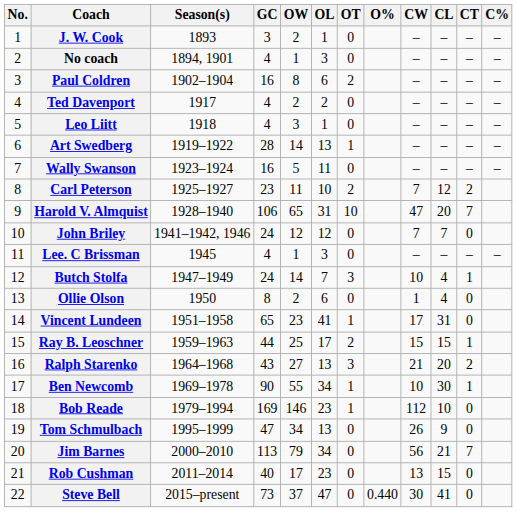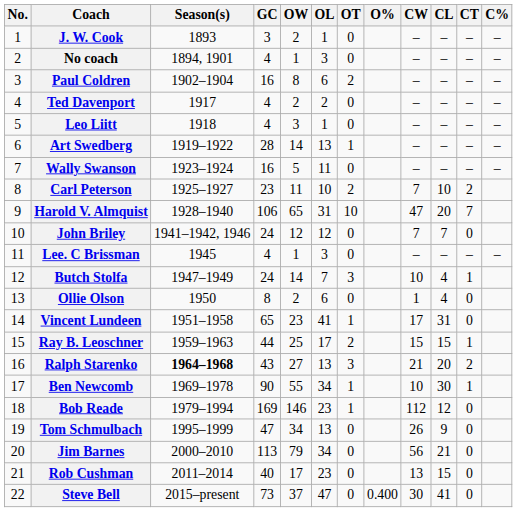Carl Peterson | CL: 12 -> 10
Ralph Starenko | Season(s): normal -> bold
Bob Reade | CL: 10 -> 12
Jim Barnes | CT: 7 -> 0
Steve Bell | O%: 0.440 -> 0.400
